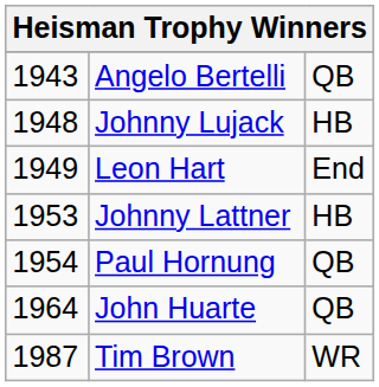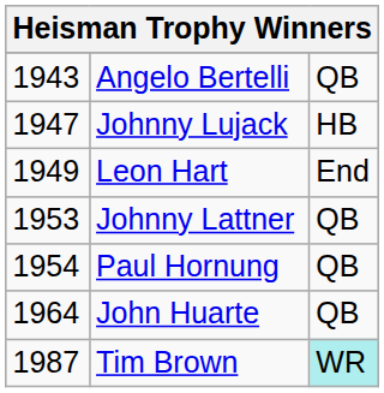Johnny Lujack | column 1: 1948 -> 1947
Johnny Lattner | column 3: HB -> QB
Tim Brown | column 3: no background -> paleturquoise background
